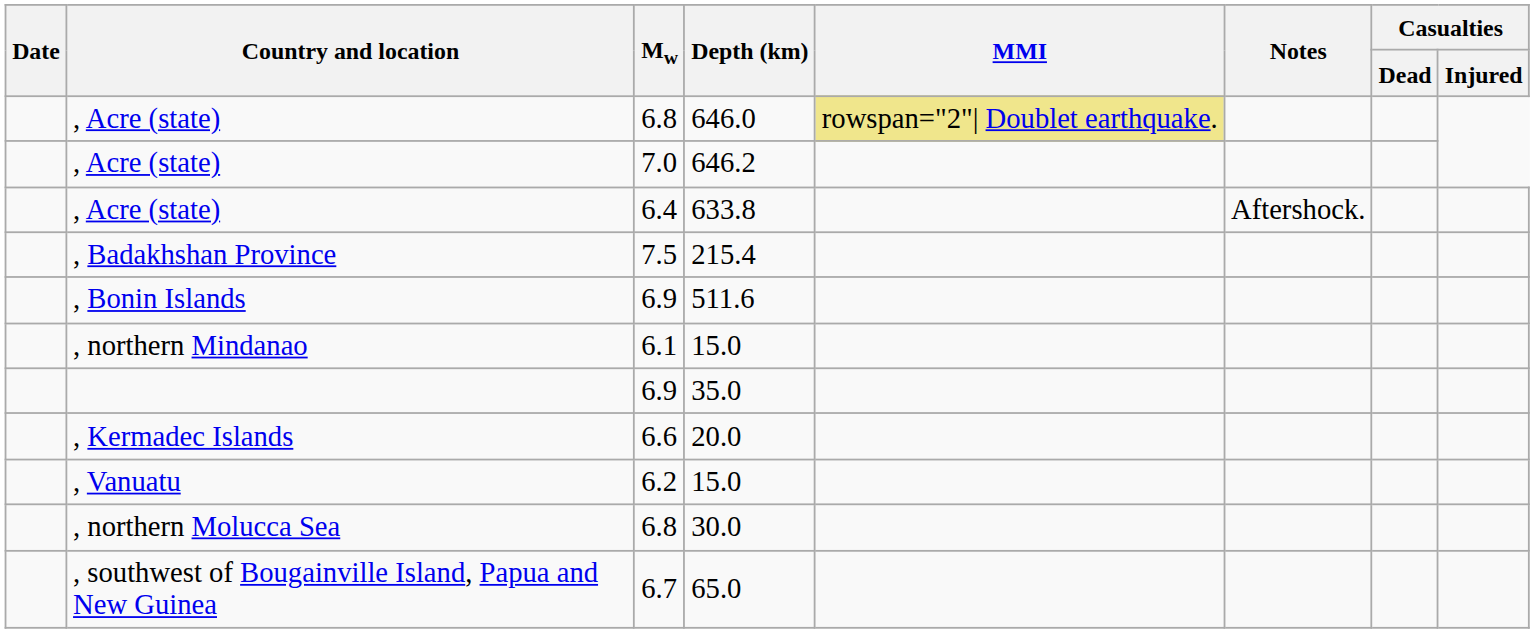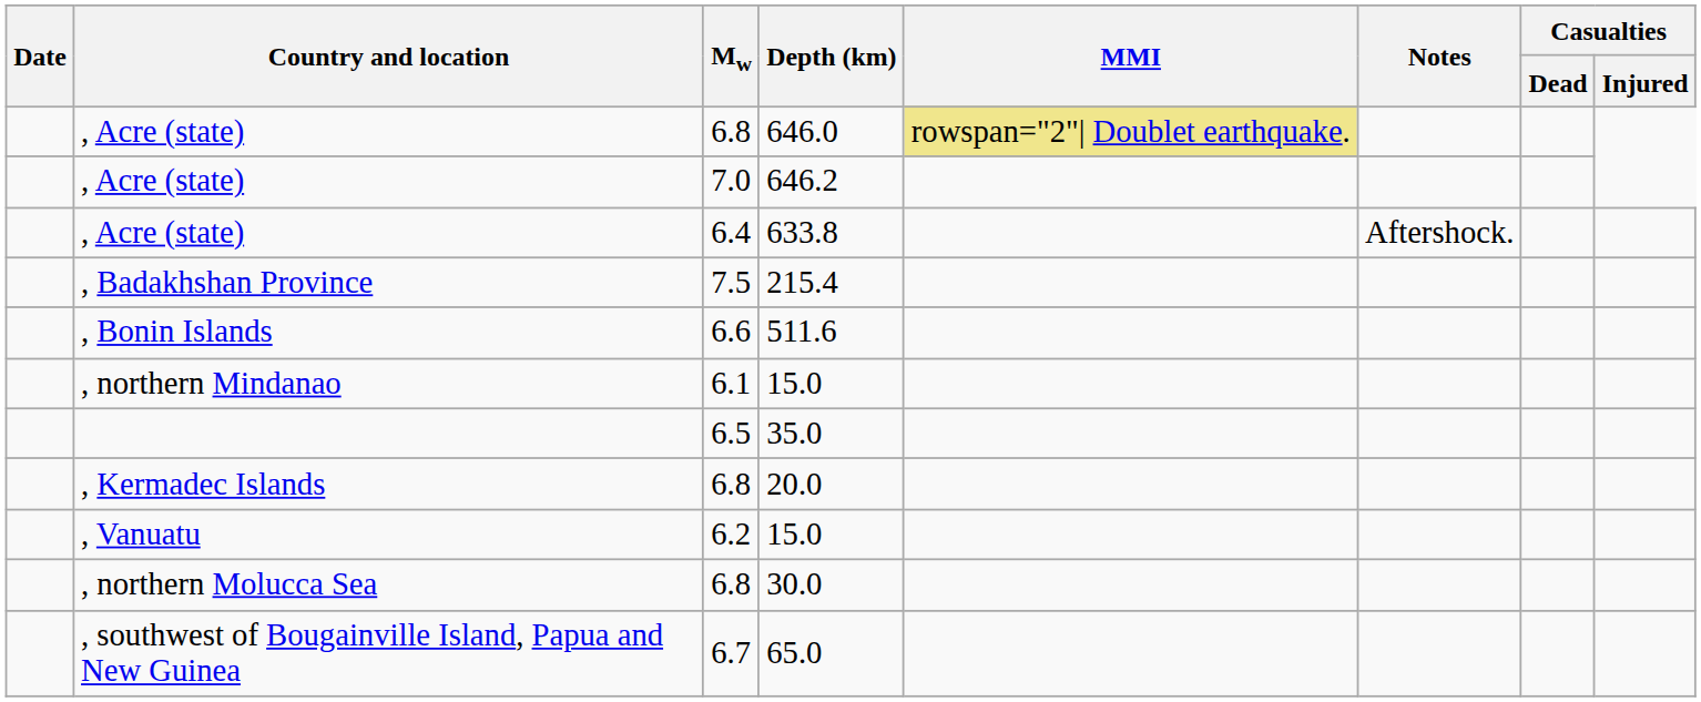511.6 | Mw: 6.9 -> 6.6
35.0 | Mw: 6.9 -> 6.5
20.0 | Mw: 6.6 -> 6.8
